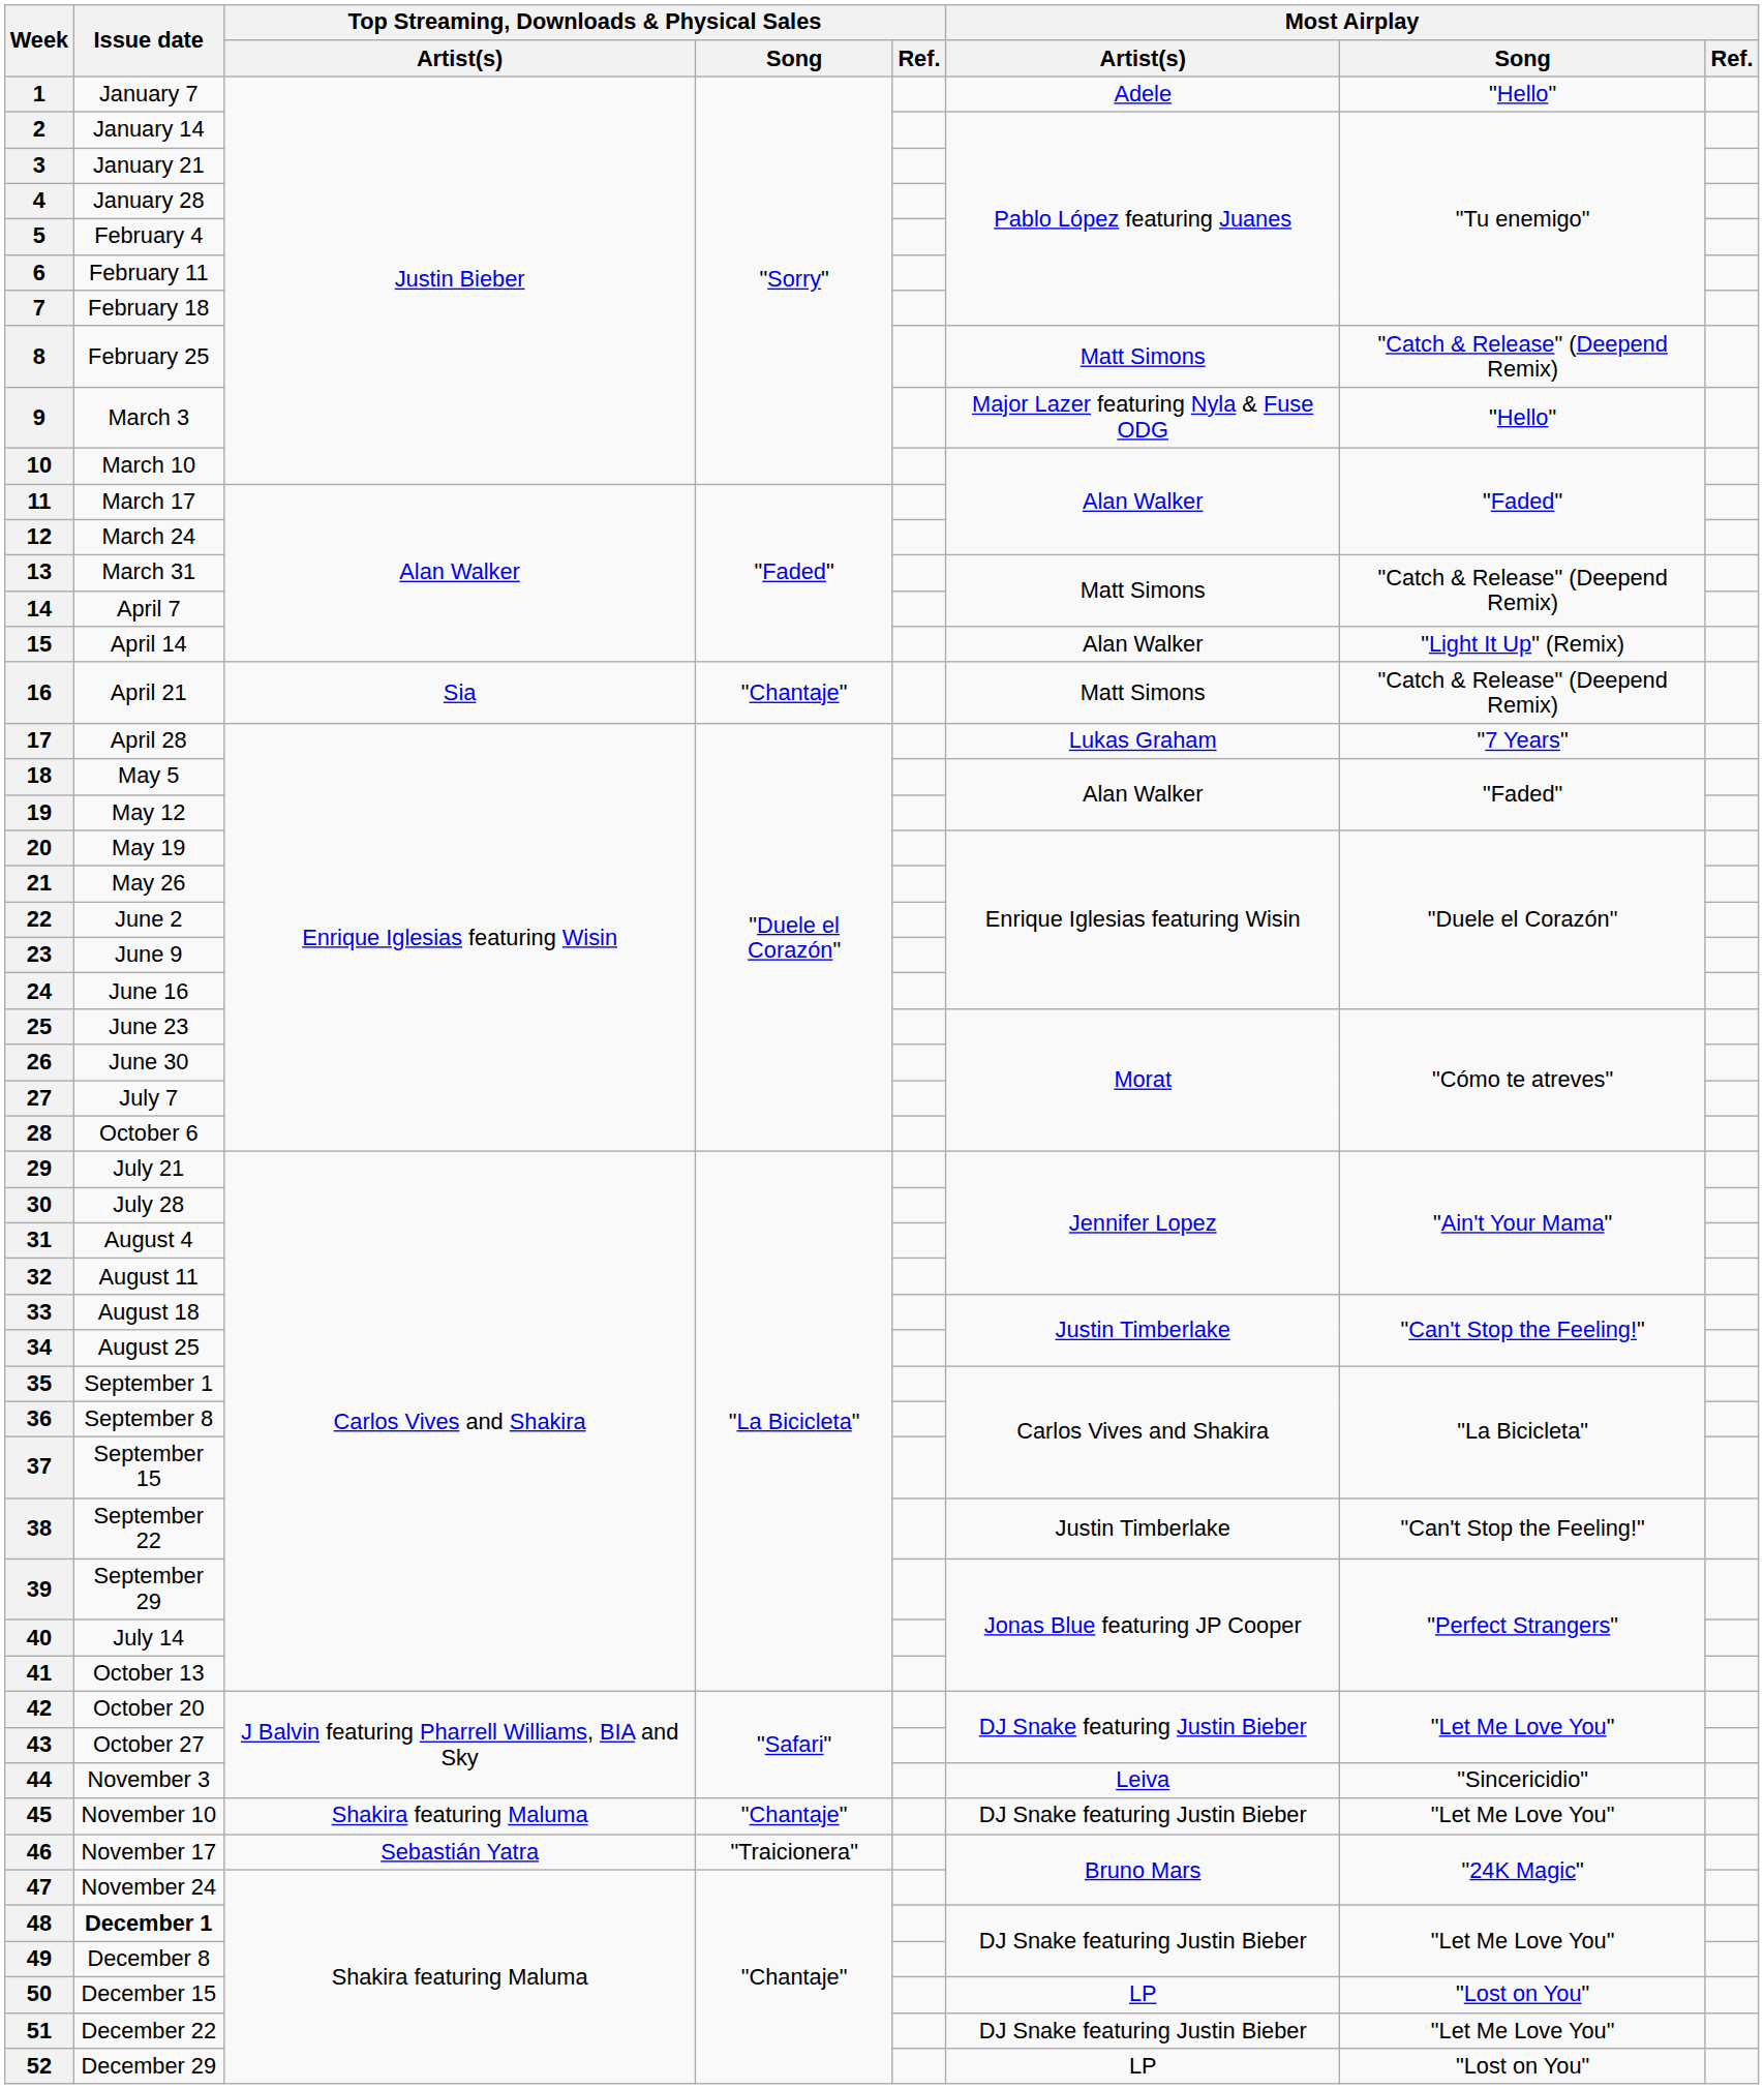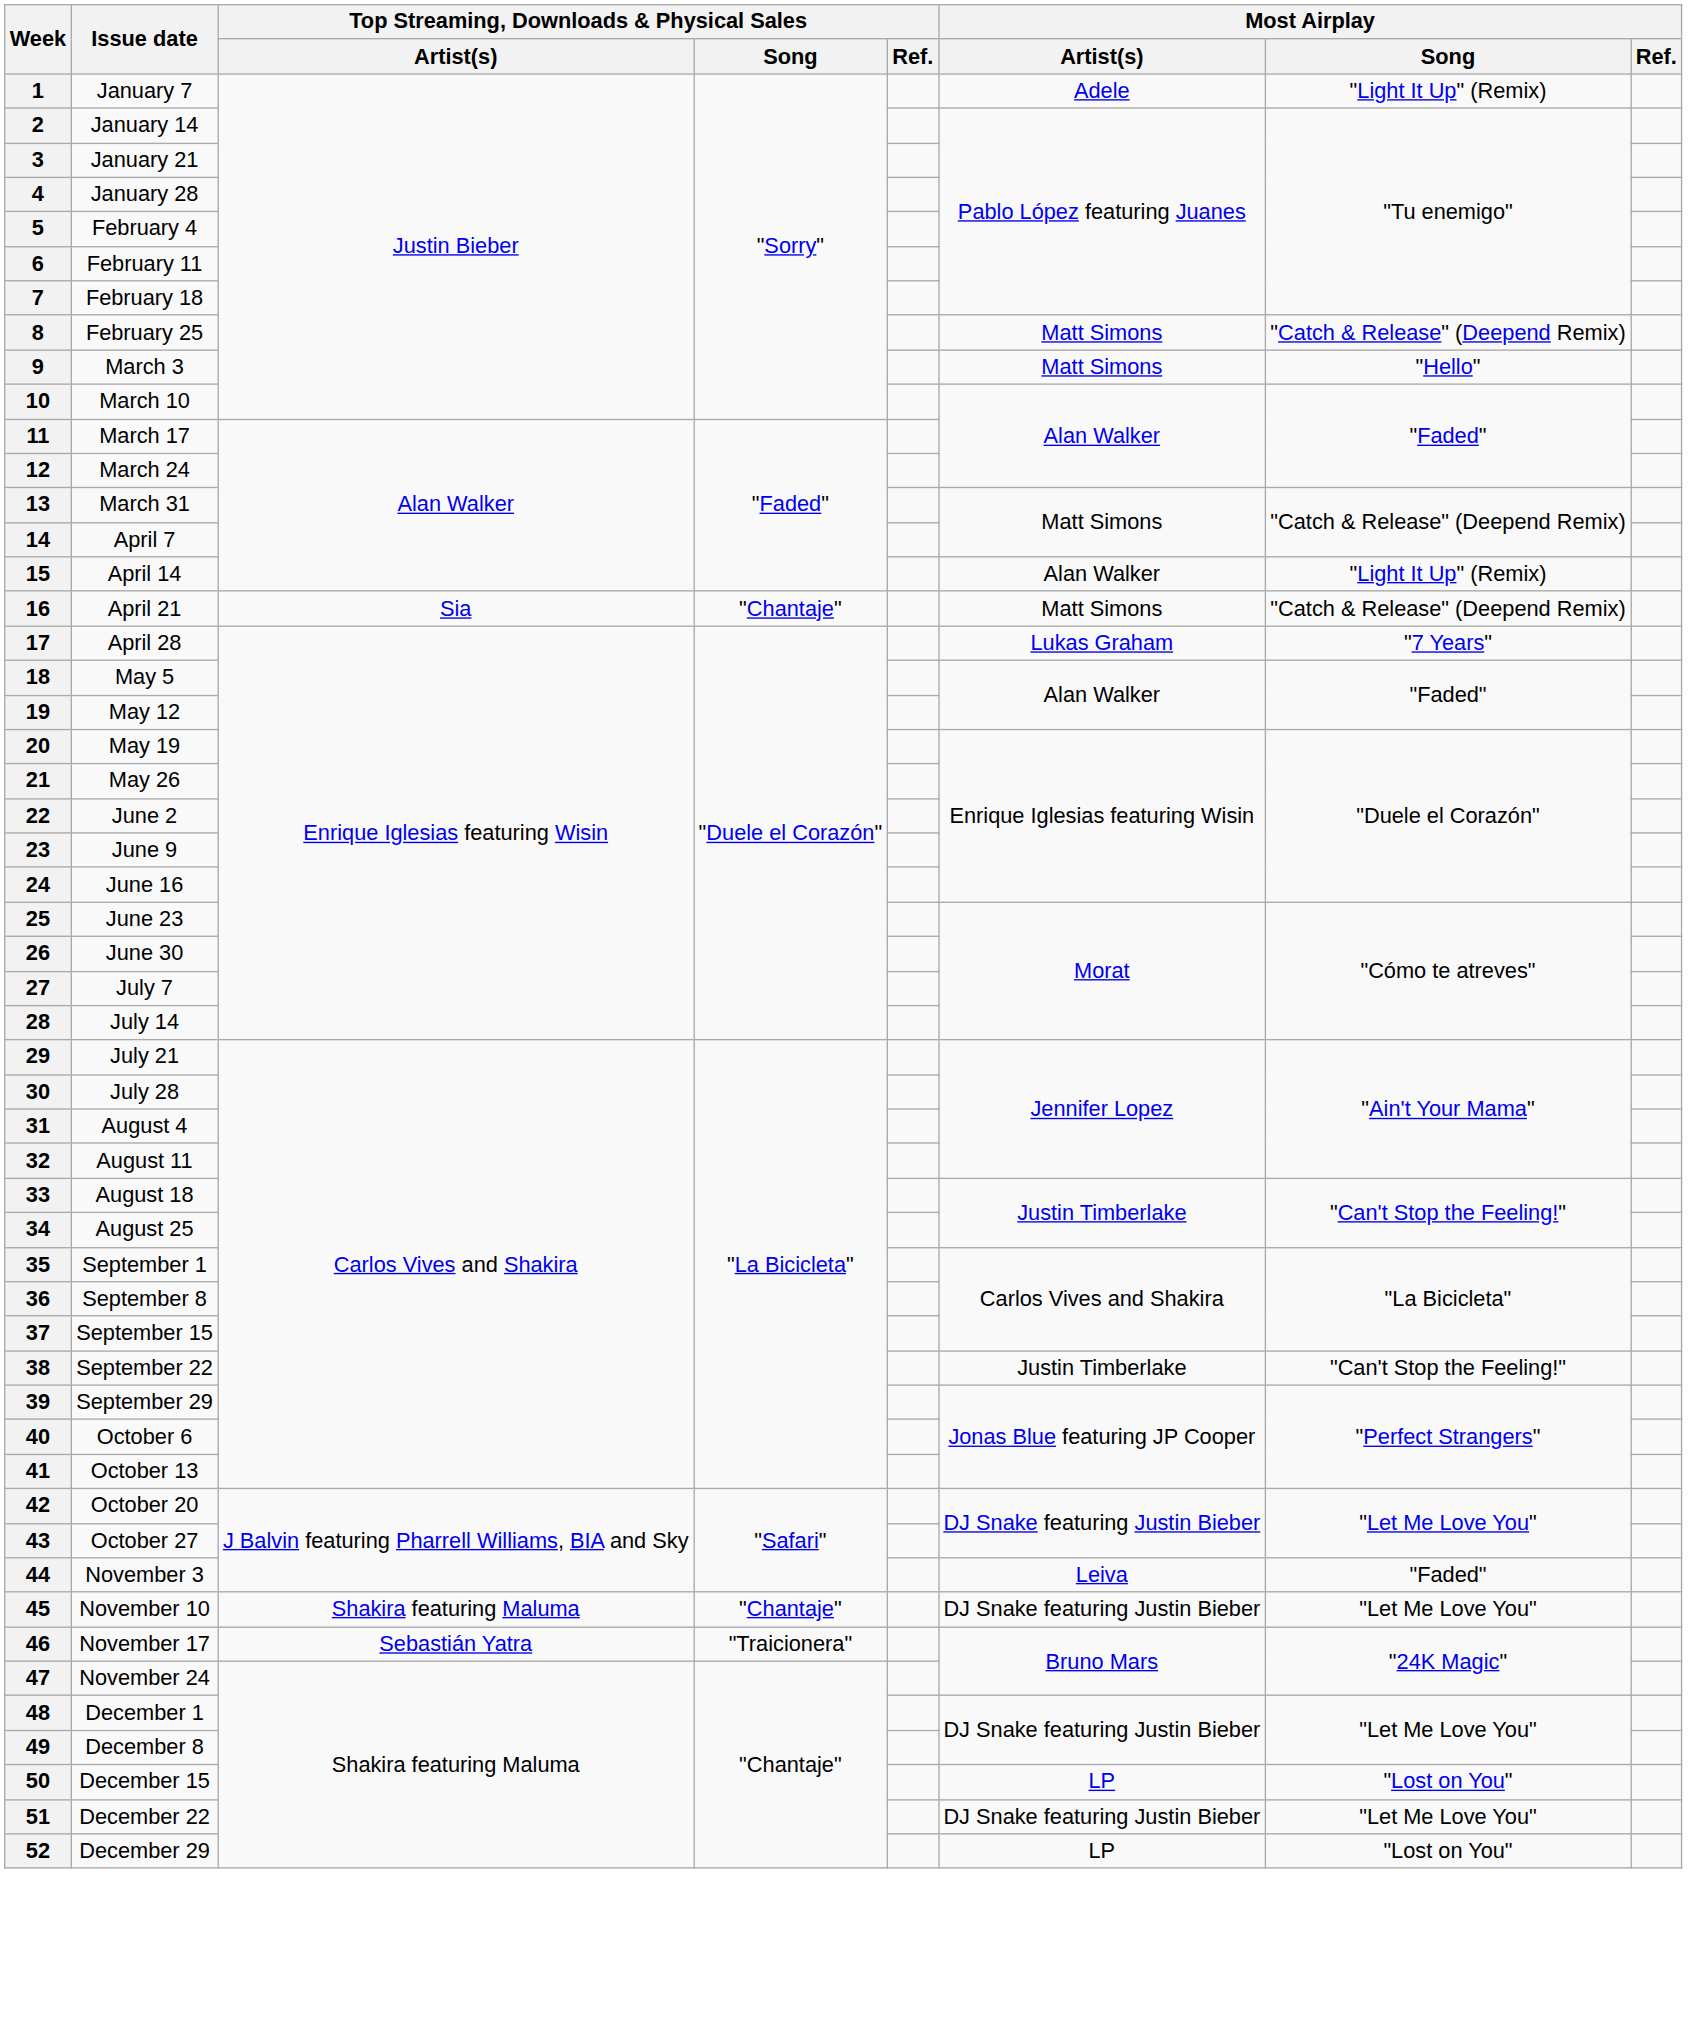1 | Most Airplay / Song: "Hello" -> "Light It Up" (Remix)
9 | Most Airplay / Artist(s): Major Lazer featuring Nyla & Fuse ODG -> Matt Simons
28 | Issue date: October 6 -> July 14
40 | Issue date: July 14 -> October 6
44 | Most Airplay / Song: "Sincericidio" -> "Faded"
48 | Issue date: bold -> normal
